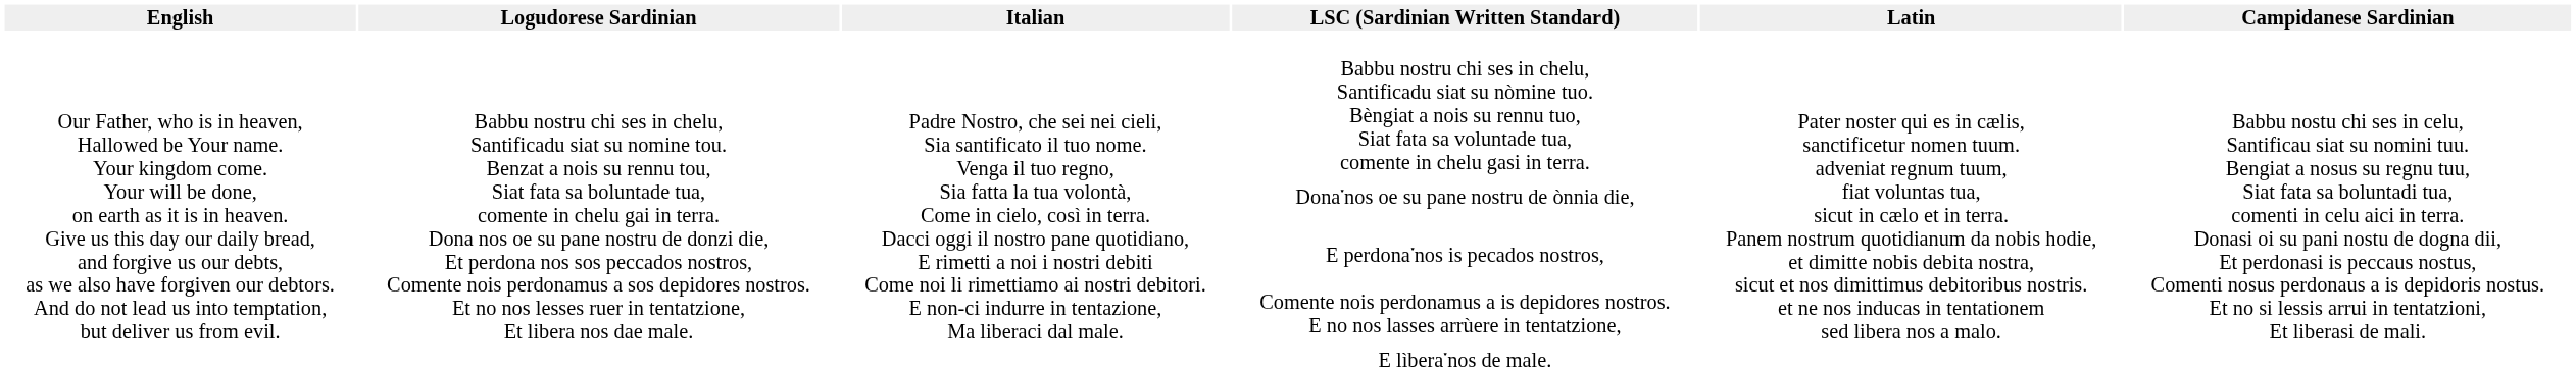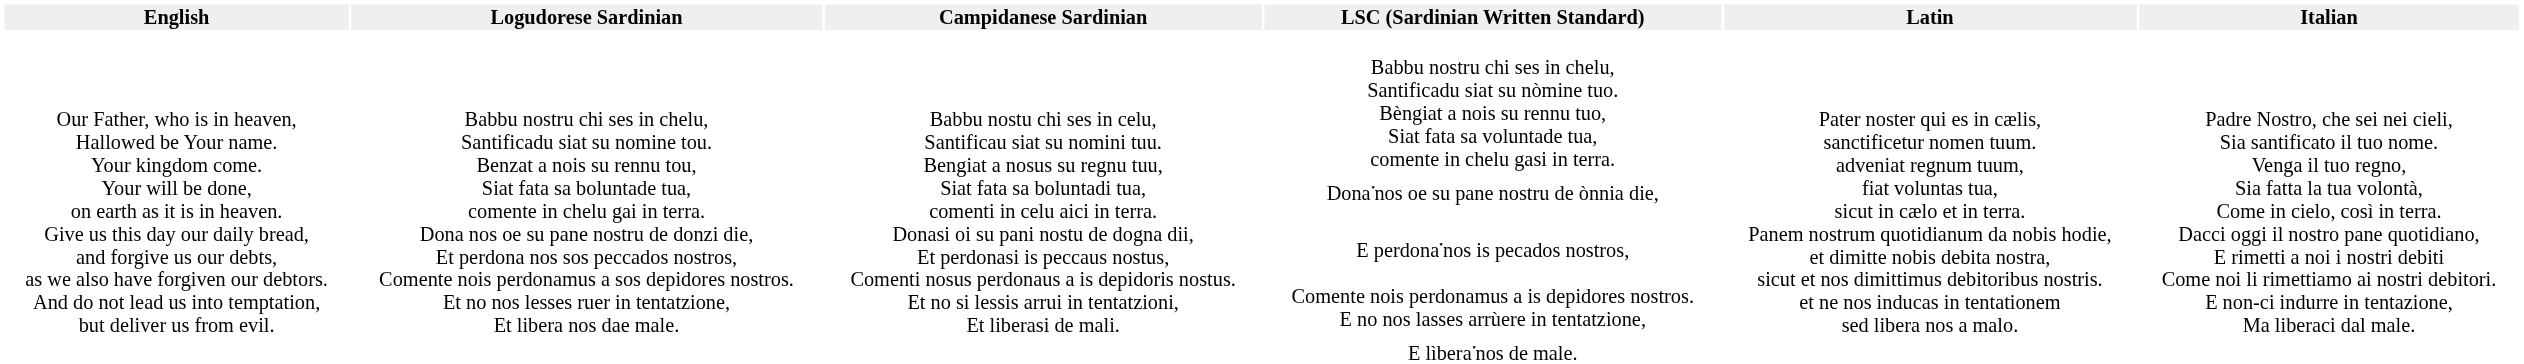columns swapped: Campidanese Sardinian <-> Italian
